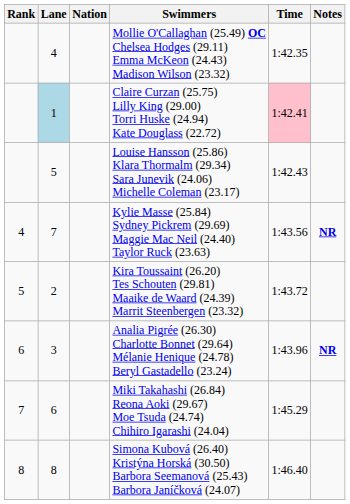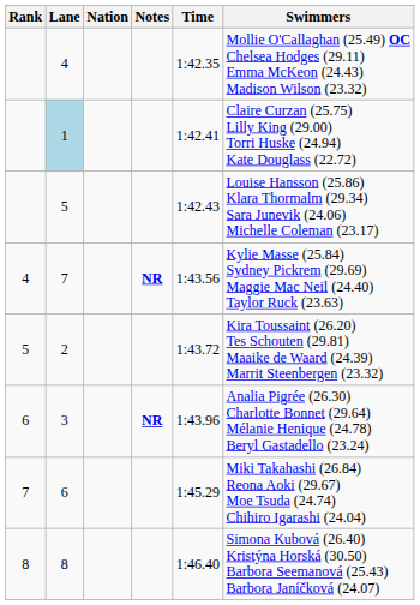columns swapped: Swimmers <-> Notes
row 3 | Time: pink background -> no background
